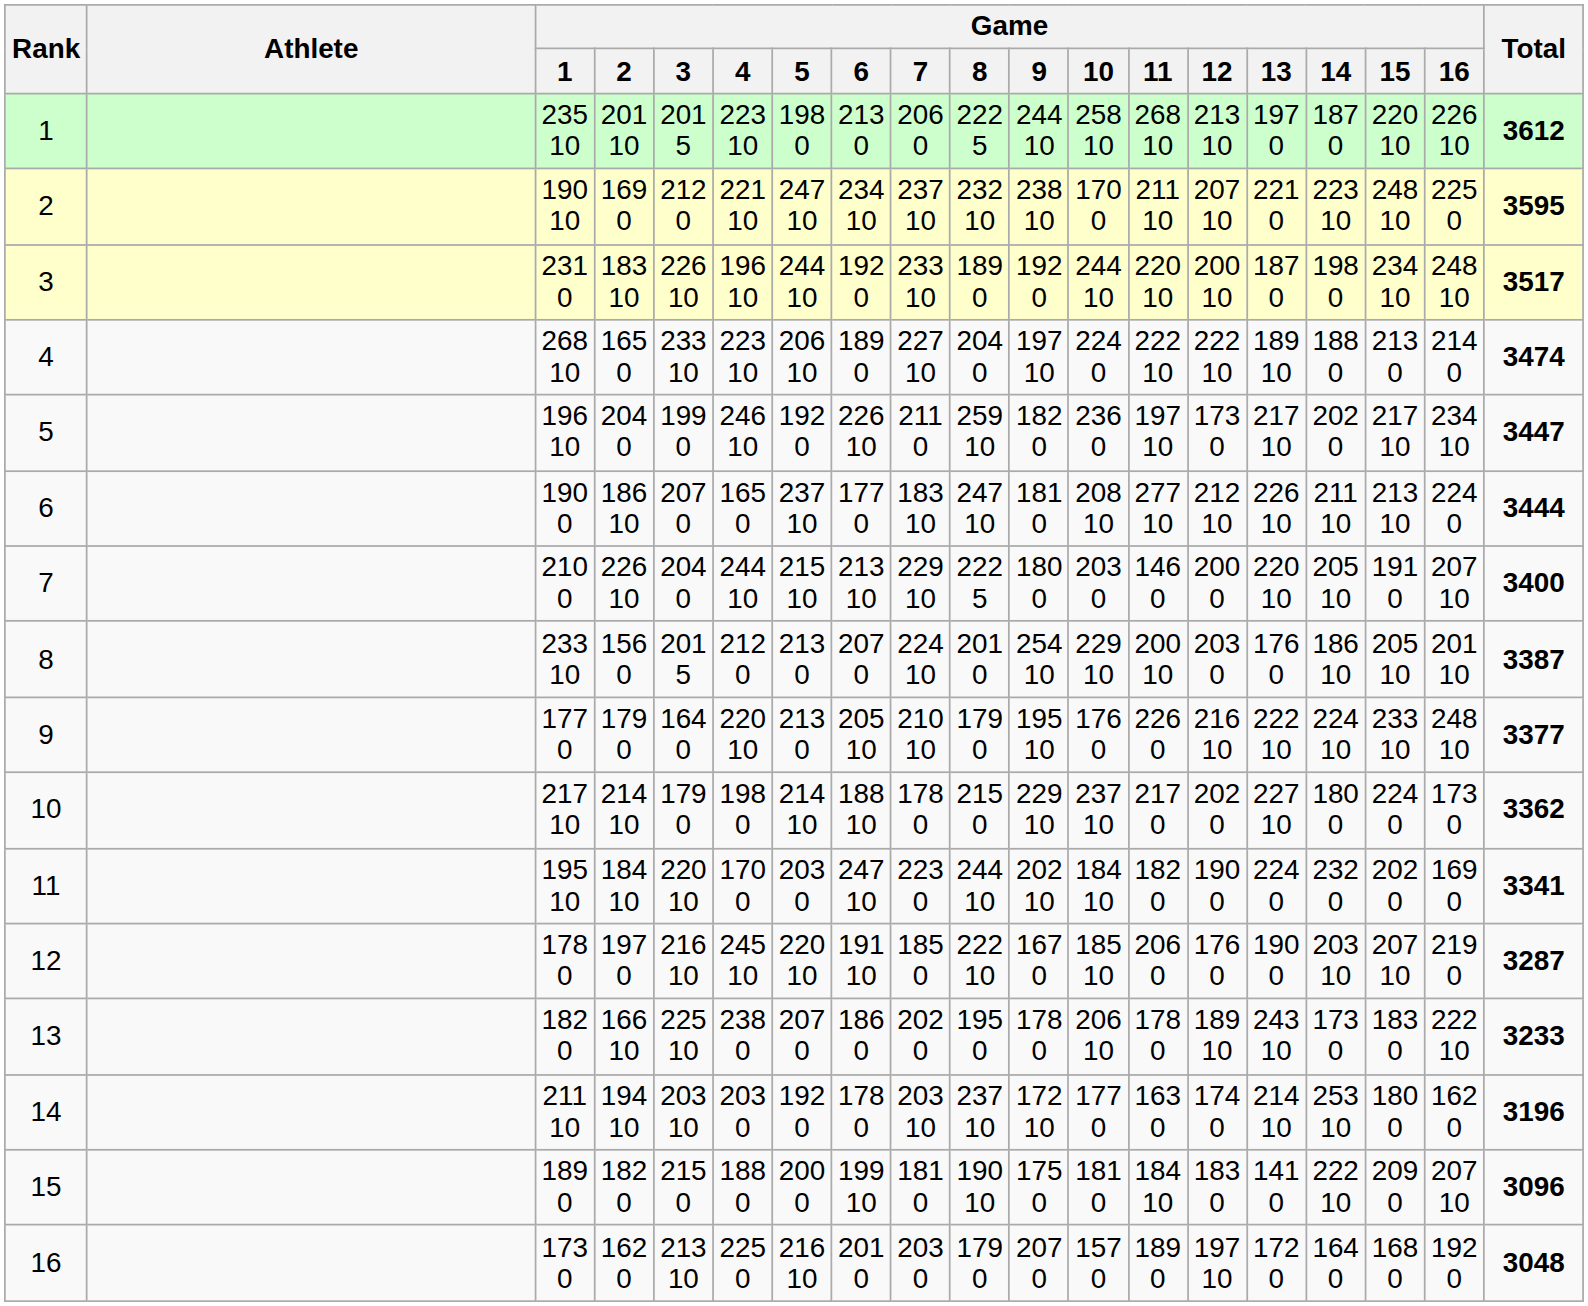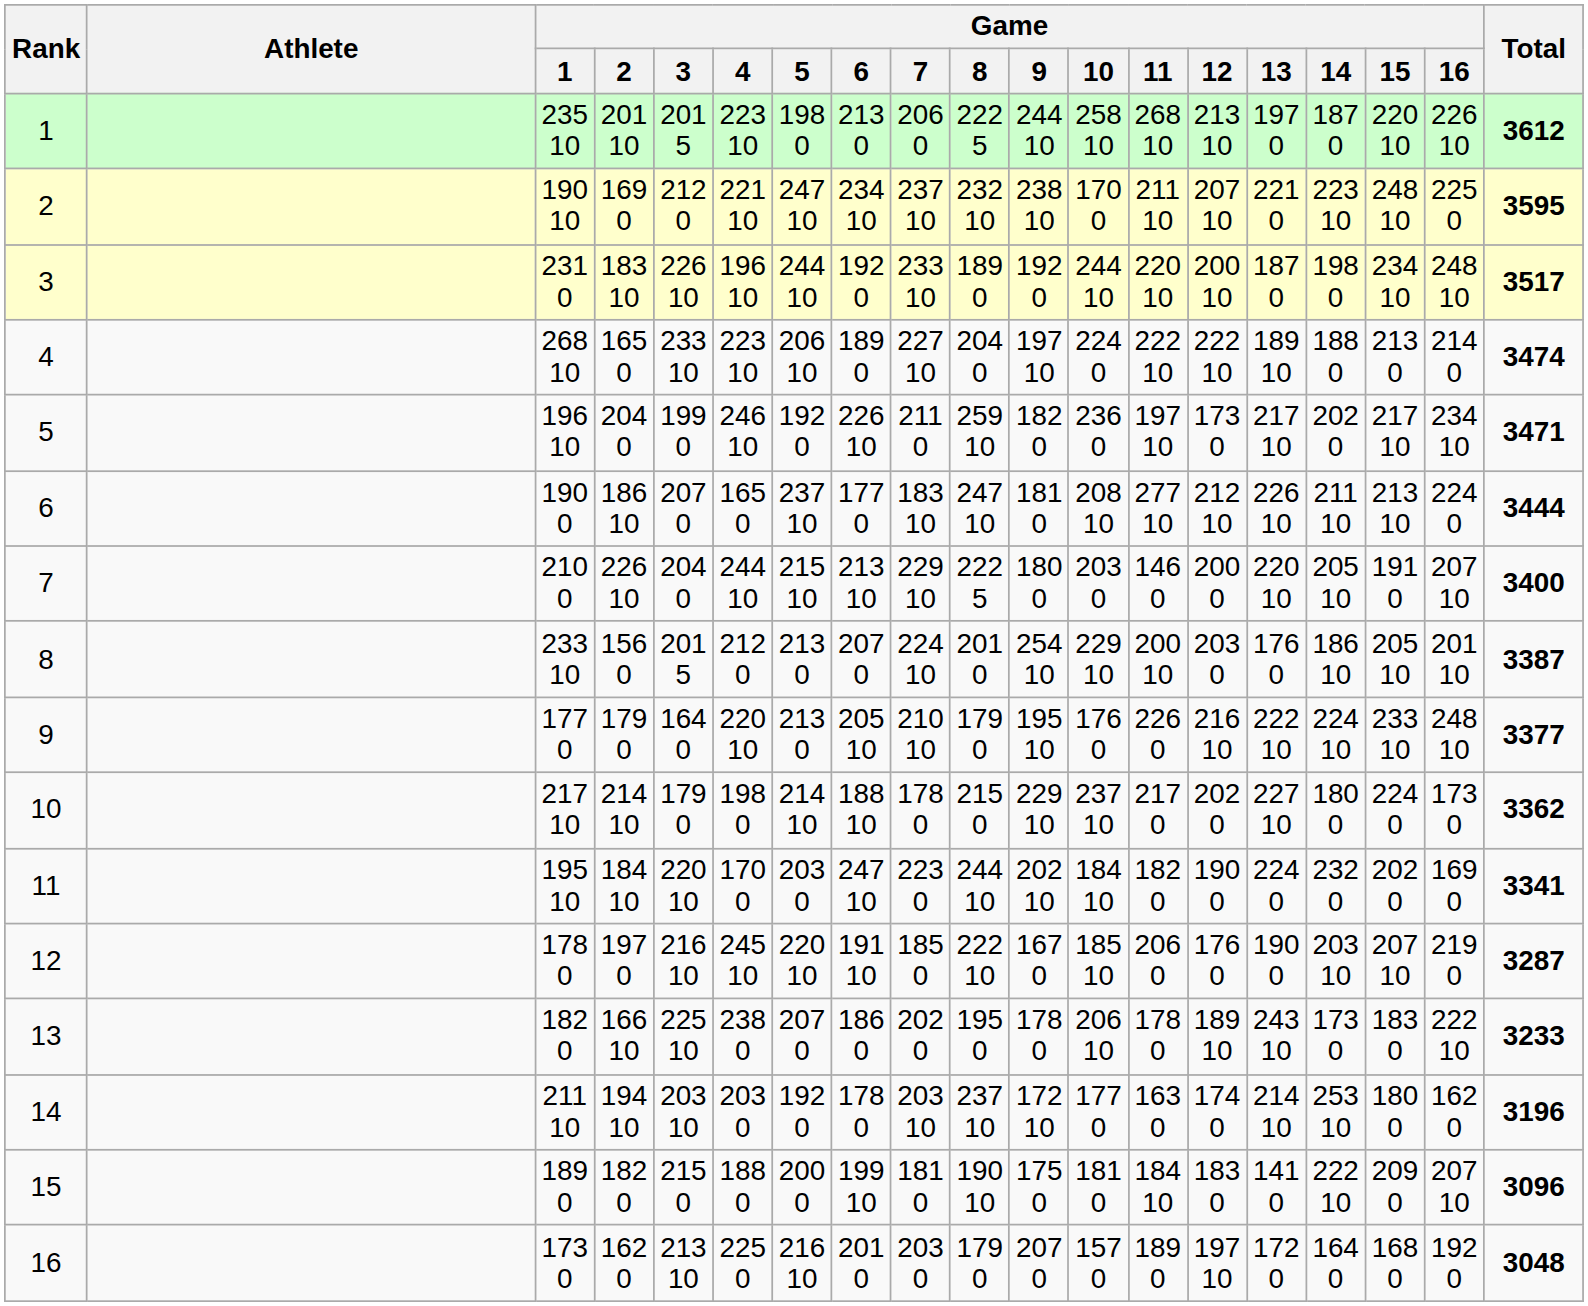row 7 | Total: 3447 -> 3471
